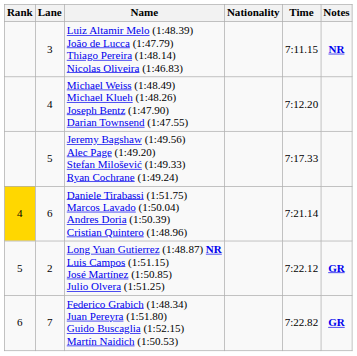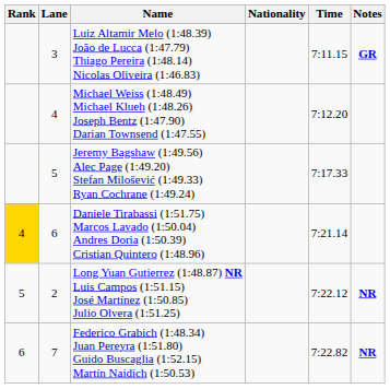row 2 | Notes: NR -> GR
row 6 | Notes: GR -> NR
row 7 | Notes: GR -> NR
